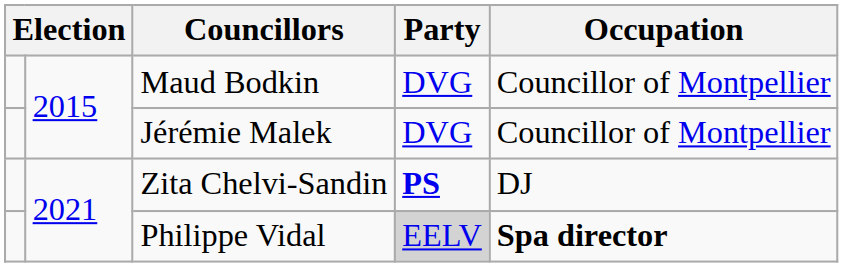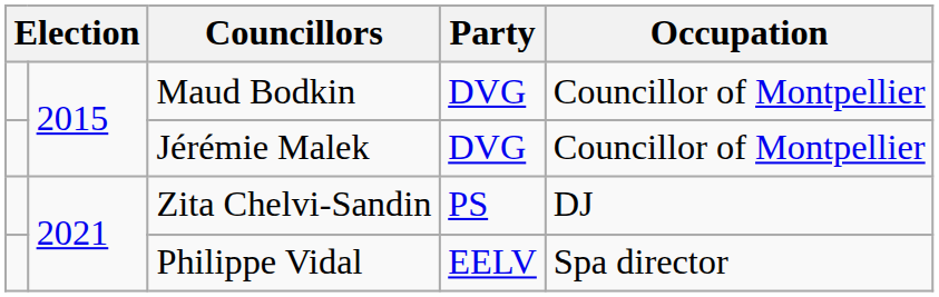Zita Chelvi-Sandin | Party: bold -> normal
Philippe Vidal | Party: lightgrey background -> no background
Philippe Vidal | Occupation: bold -> normal
